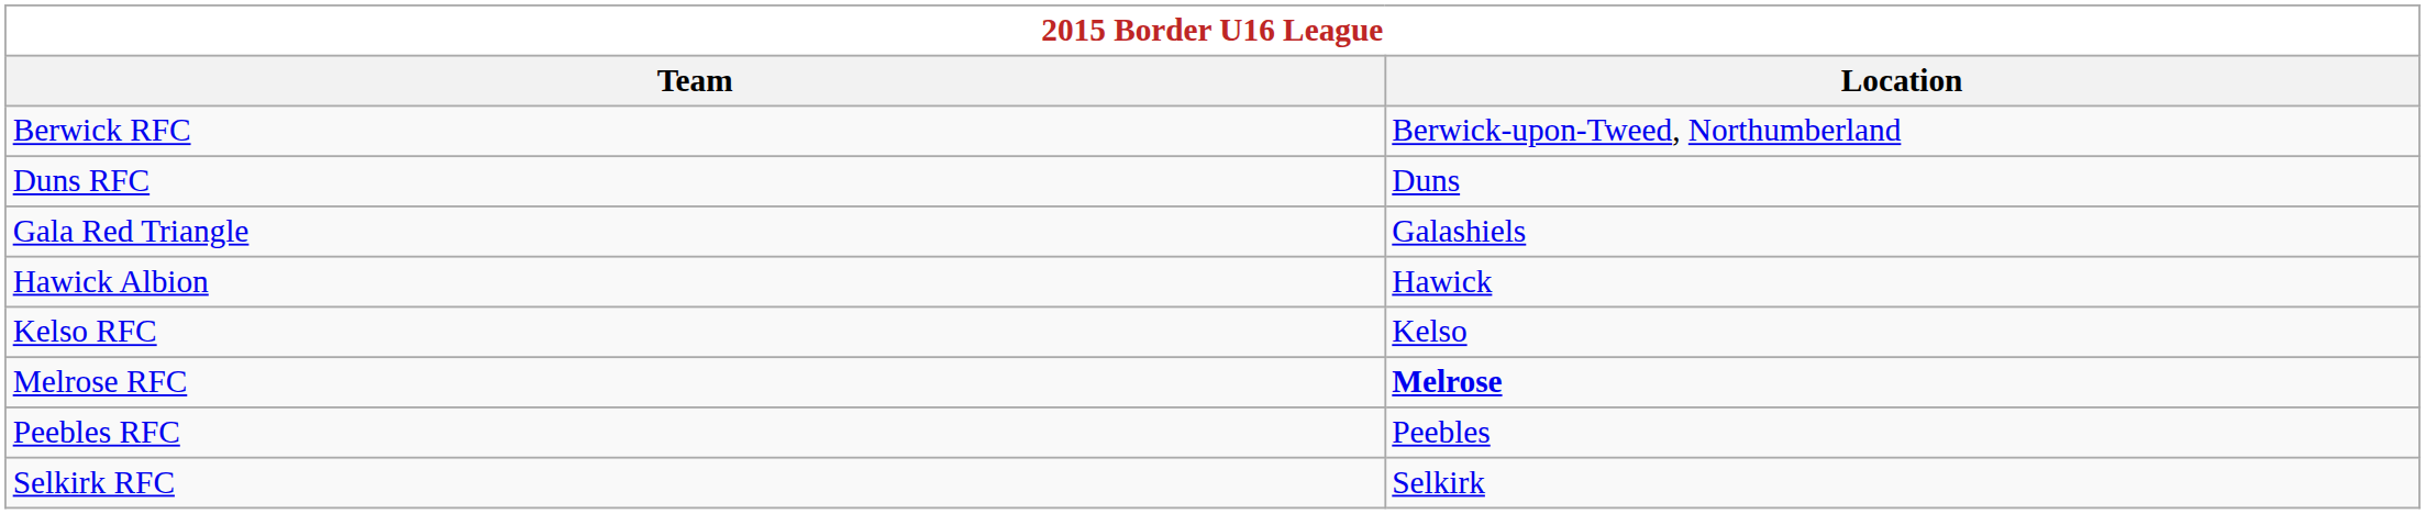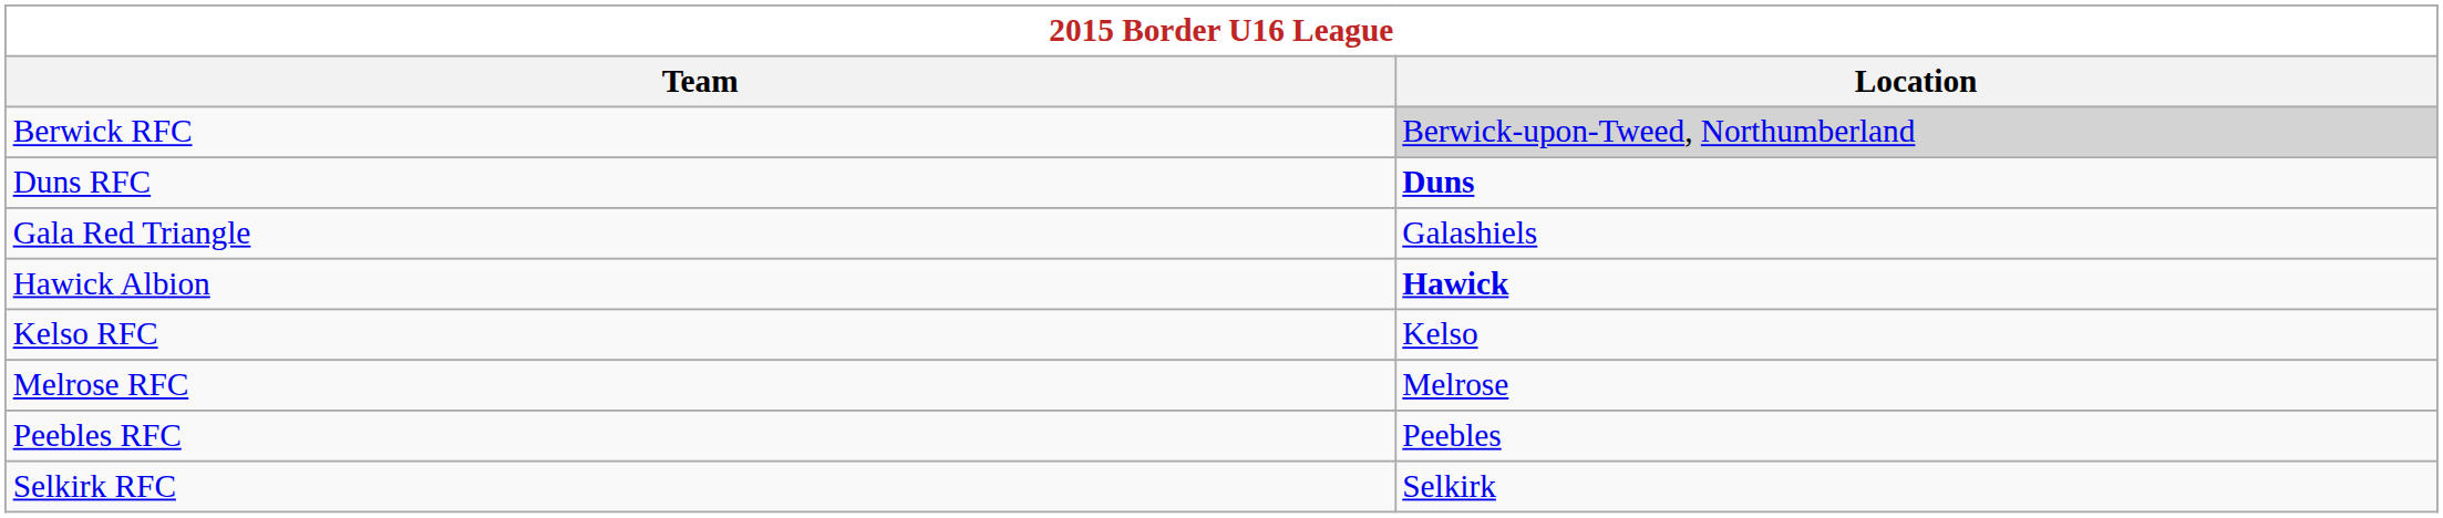Berwick RFC | Location: no background -> lightgrey background
Duns RFC | Location: normal -> bold
Hawick Albion | Location: normal -> bold
Melrose RFC | Location: bold -> normal
